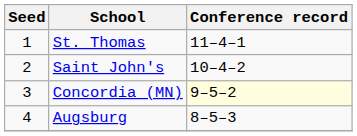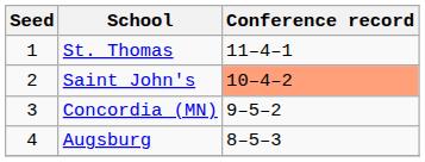Saint John's | Conference record: no background -> lightsalmon background
Concordia (MN) | Conference record: lightyellow background -> no background
